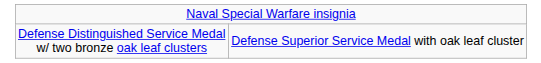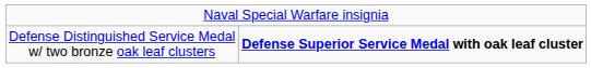row 2 | column 2: normal -> bold
